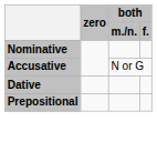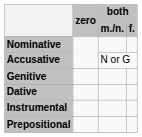+ row: Genitive
+ row: Instrumental
